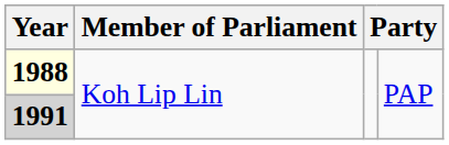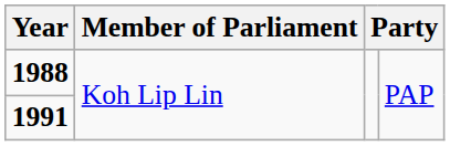1988 | Year: lightyellow background -> no background
1991 | Year: lightgrey background -> no background
